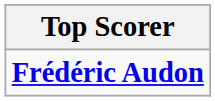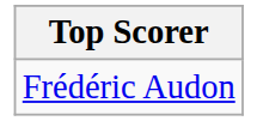row 2 | column 1: bold -> normal
